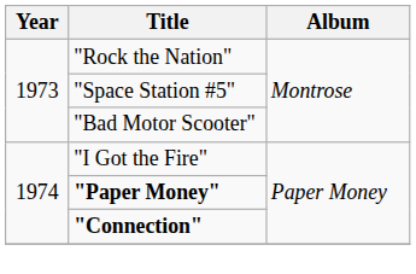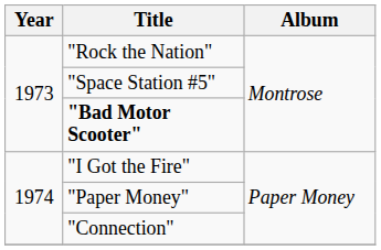"Bad Motor Scooter" | Title: normal -> bold
"Paper Money" | Title: bold -> normal
"Connection" | Title: bold -> normal
